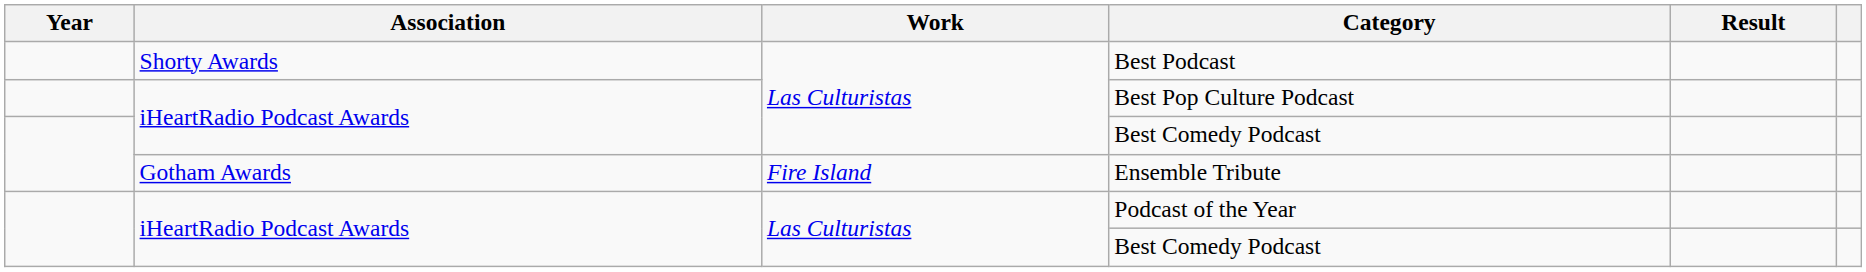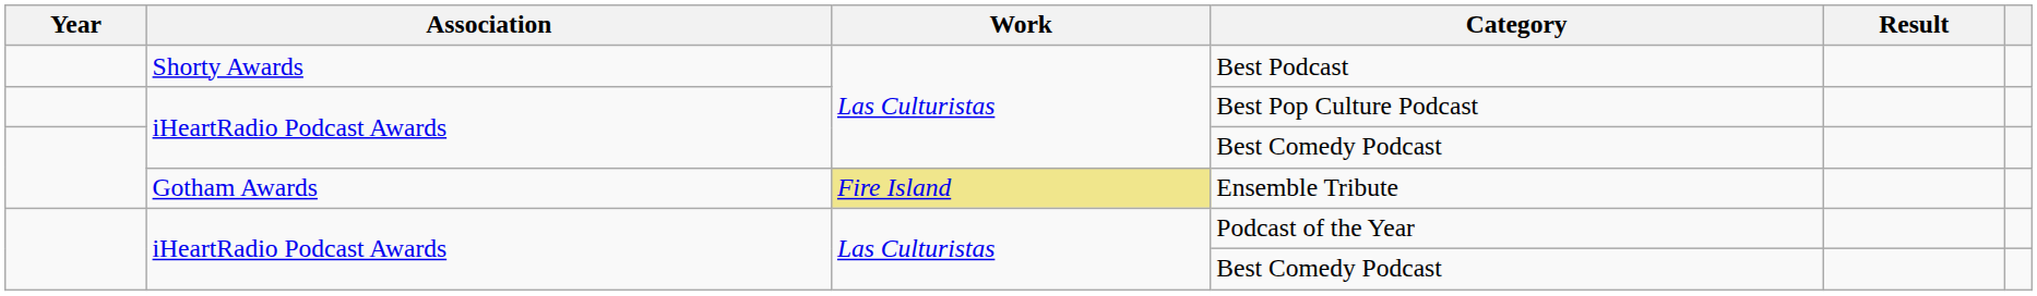Ensemble Tribute | Work: no background -> khaki background
